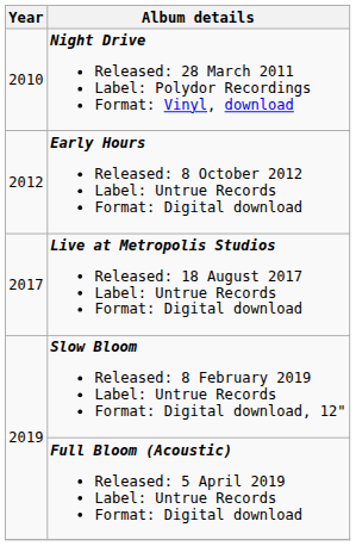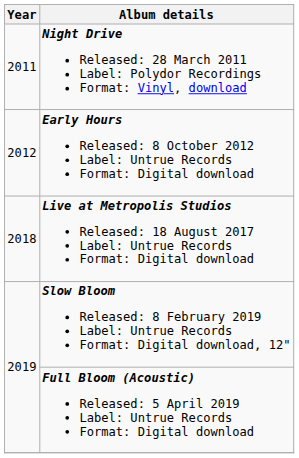row 2 | Year: 2010 -> 2011
row 4 | Year: 2017 -> 2018
